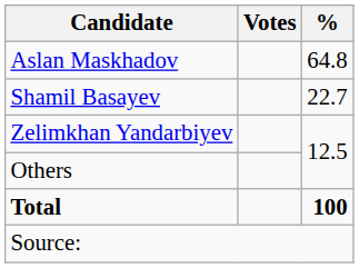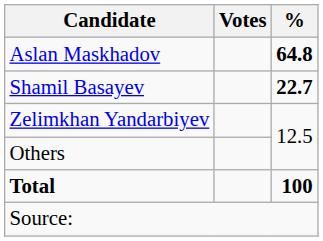Aslan Maskhadov | %: normal -> bold
Shamil Basayev | %: normal -> bold
